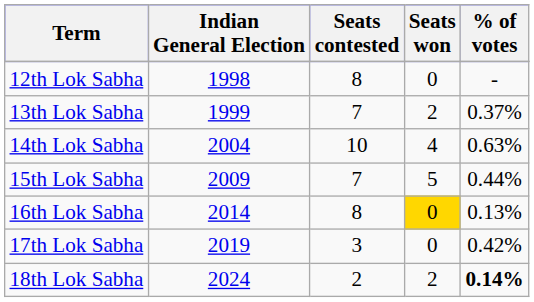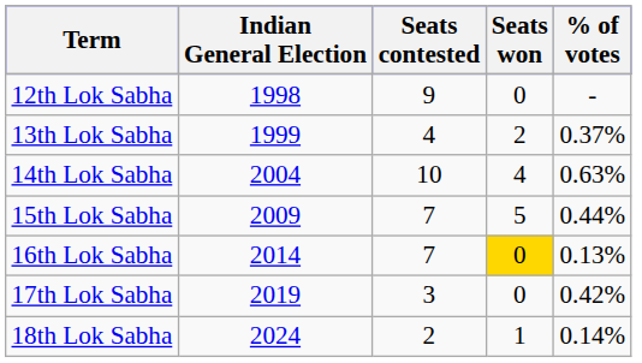12th Lok Sabha | Seats contested: 8 -> 9
13th Lok Sabha | Seats contested: 7 -> 4
16th Lok Sabha | Seats contested: 8 -> 7
18th Lok Sabha | Seats won: 2 -> 1
18th Lok Sabha | % of votes: bold -> normal
